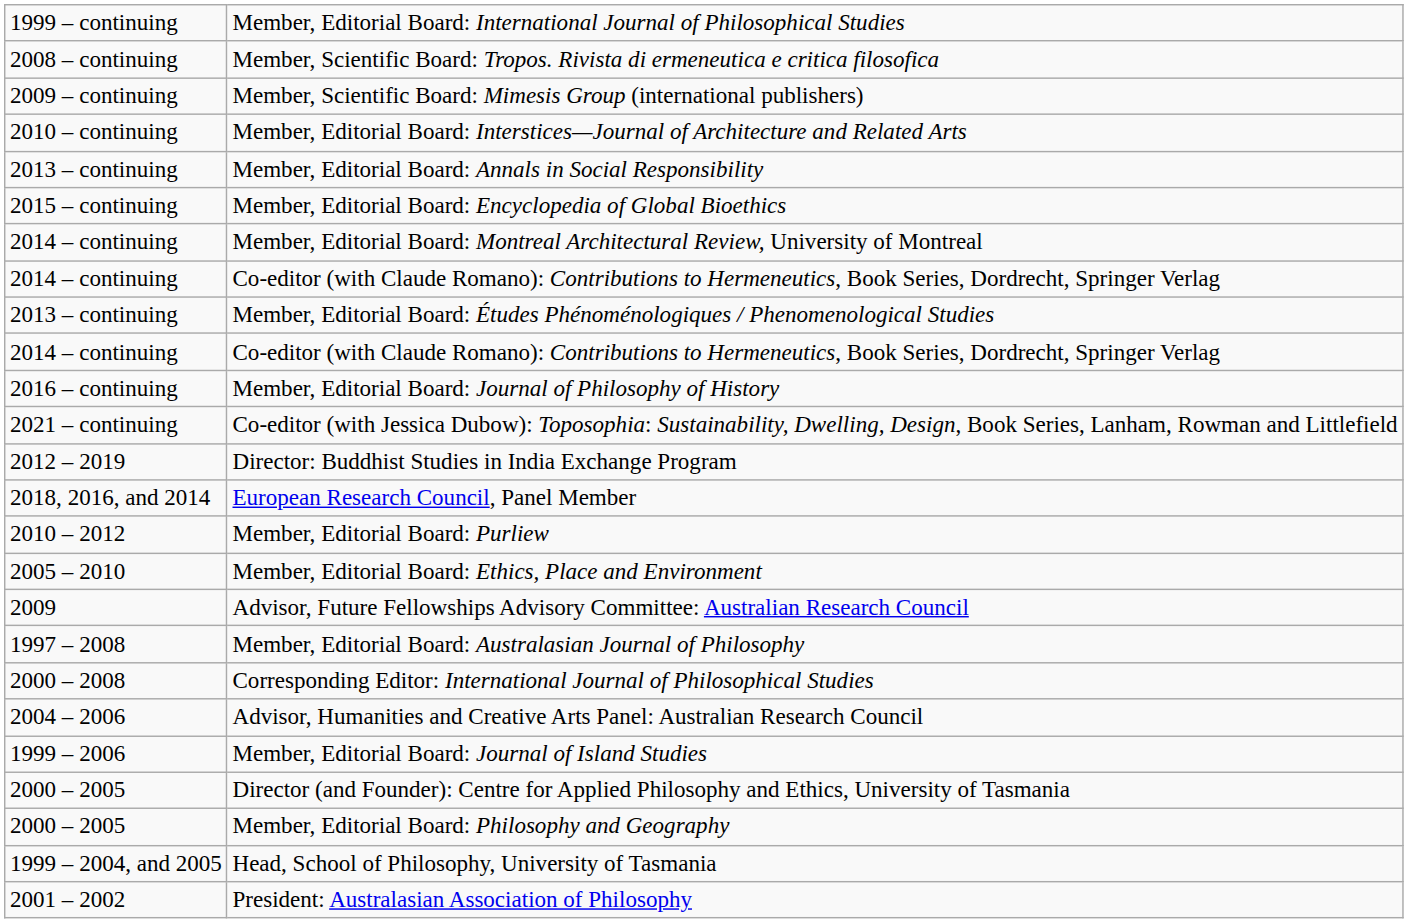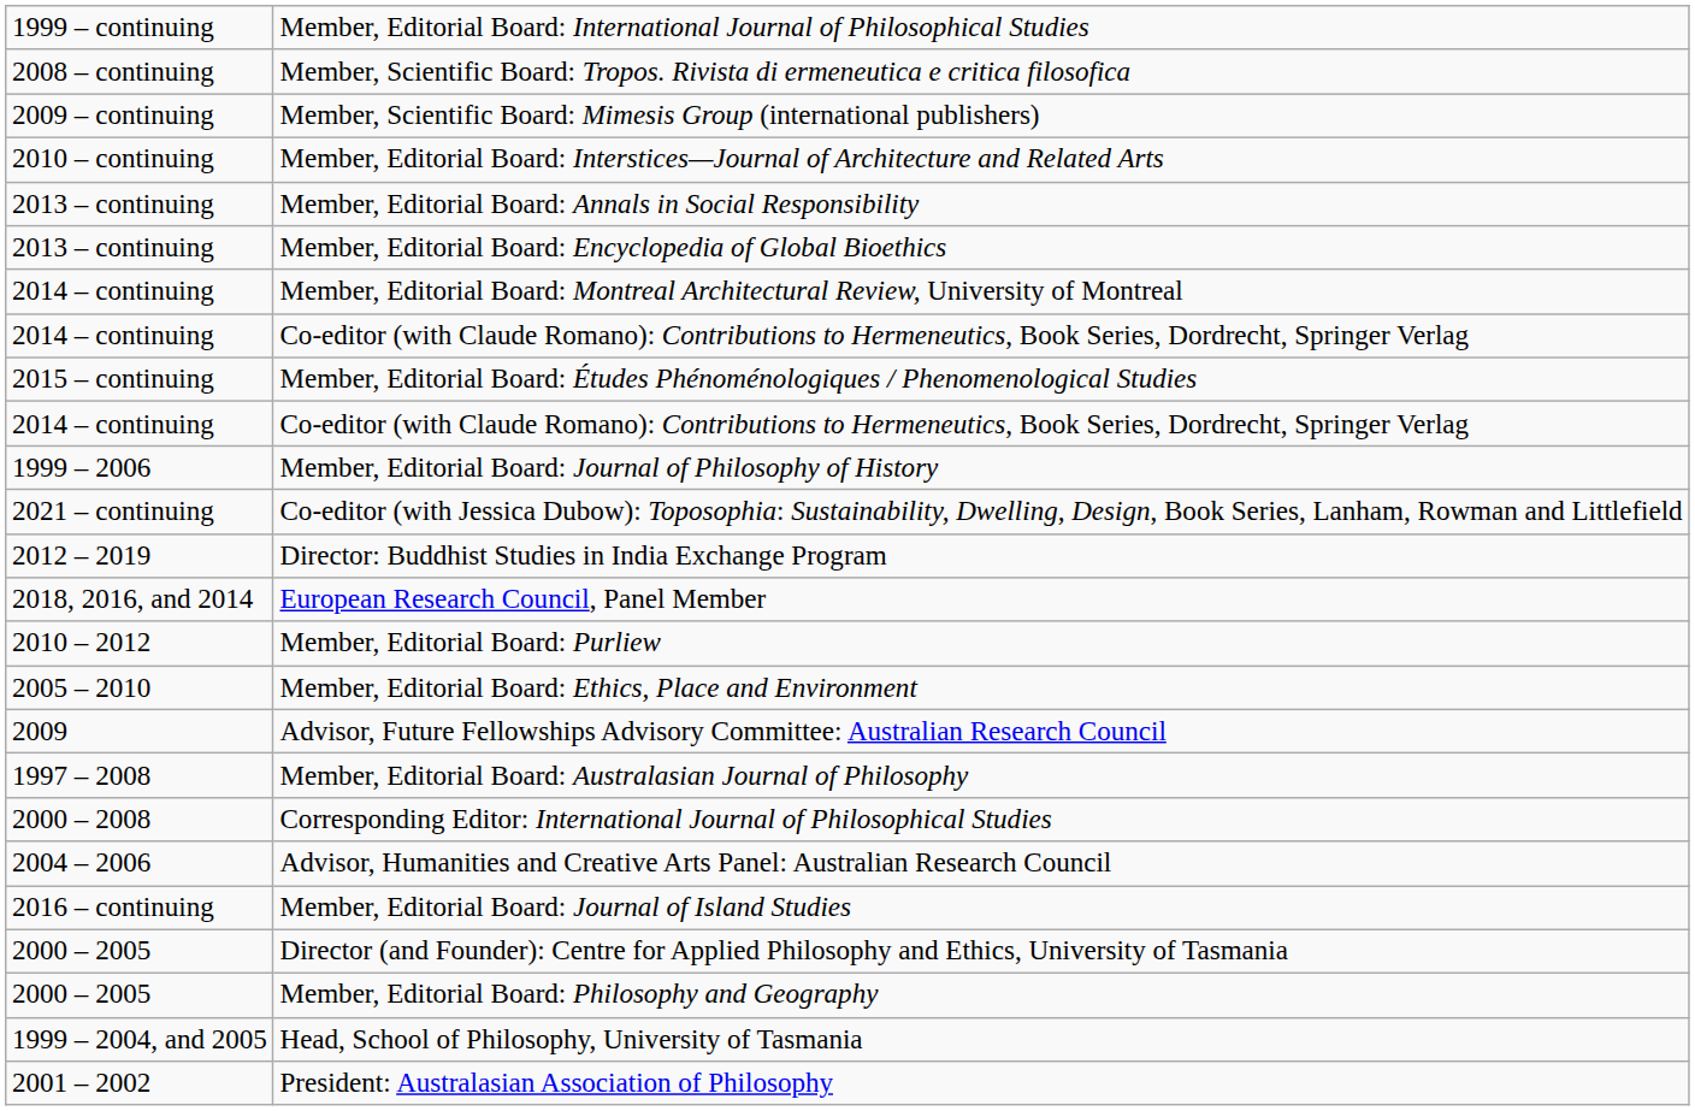row 6 | column 1: 2015 – continuing -> 2013 – continuing
row 9 | column 1: 2013 – continuing -> 2015 – continuing
row 11 | column 1: 2016 – continuing -> 1999 – 2006
row 21 | column 1: 1999 – 2006 -> 2016 – continuing
